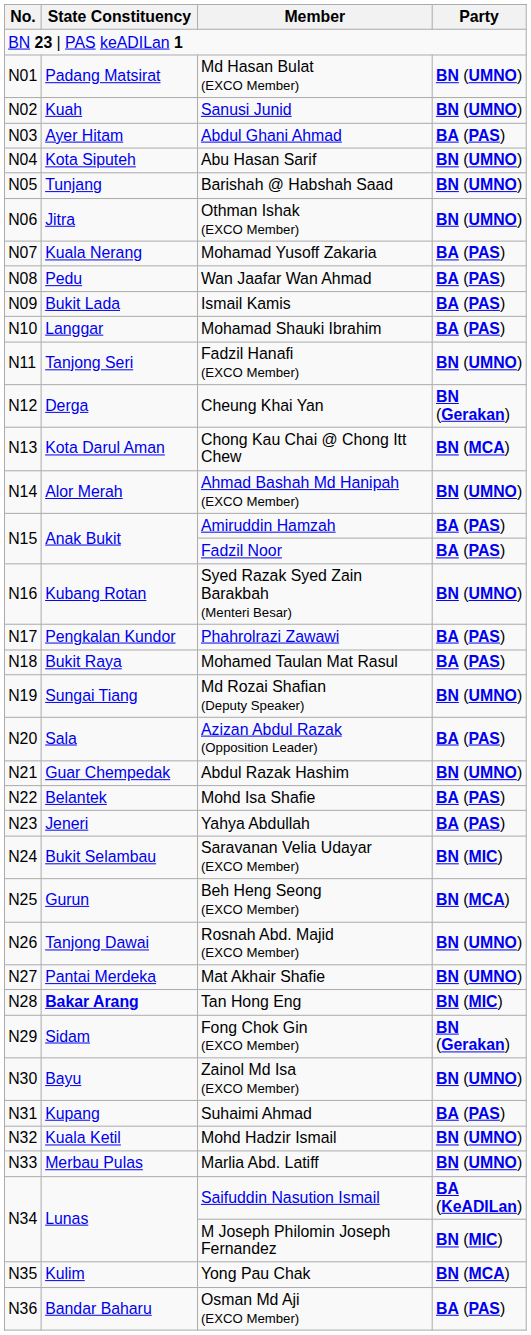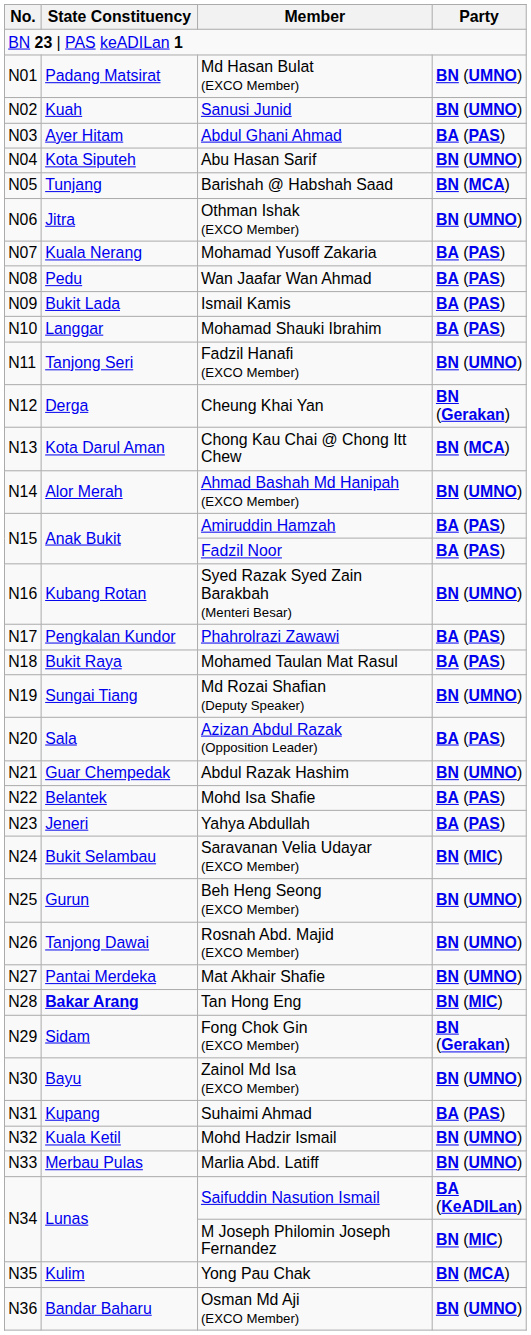Barishah @ Habshah Saad | Party: BN (UMNO) -> BN (MCA)
Beh Heng Seong (EXCO Member) | Party: BN (MCA) -> BN (UMNO)
Osman Md Aji (EXCO Member) | Party: BA (PAS) -> BN (UMNO)
